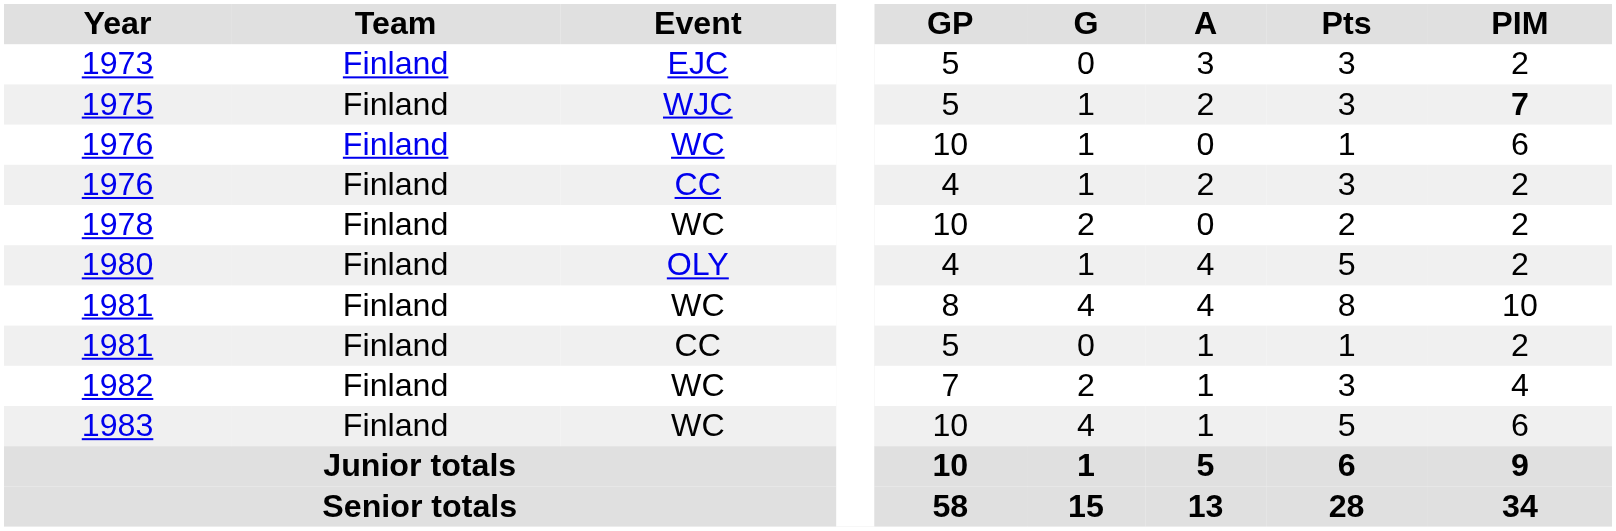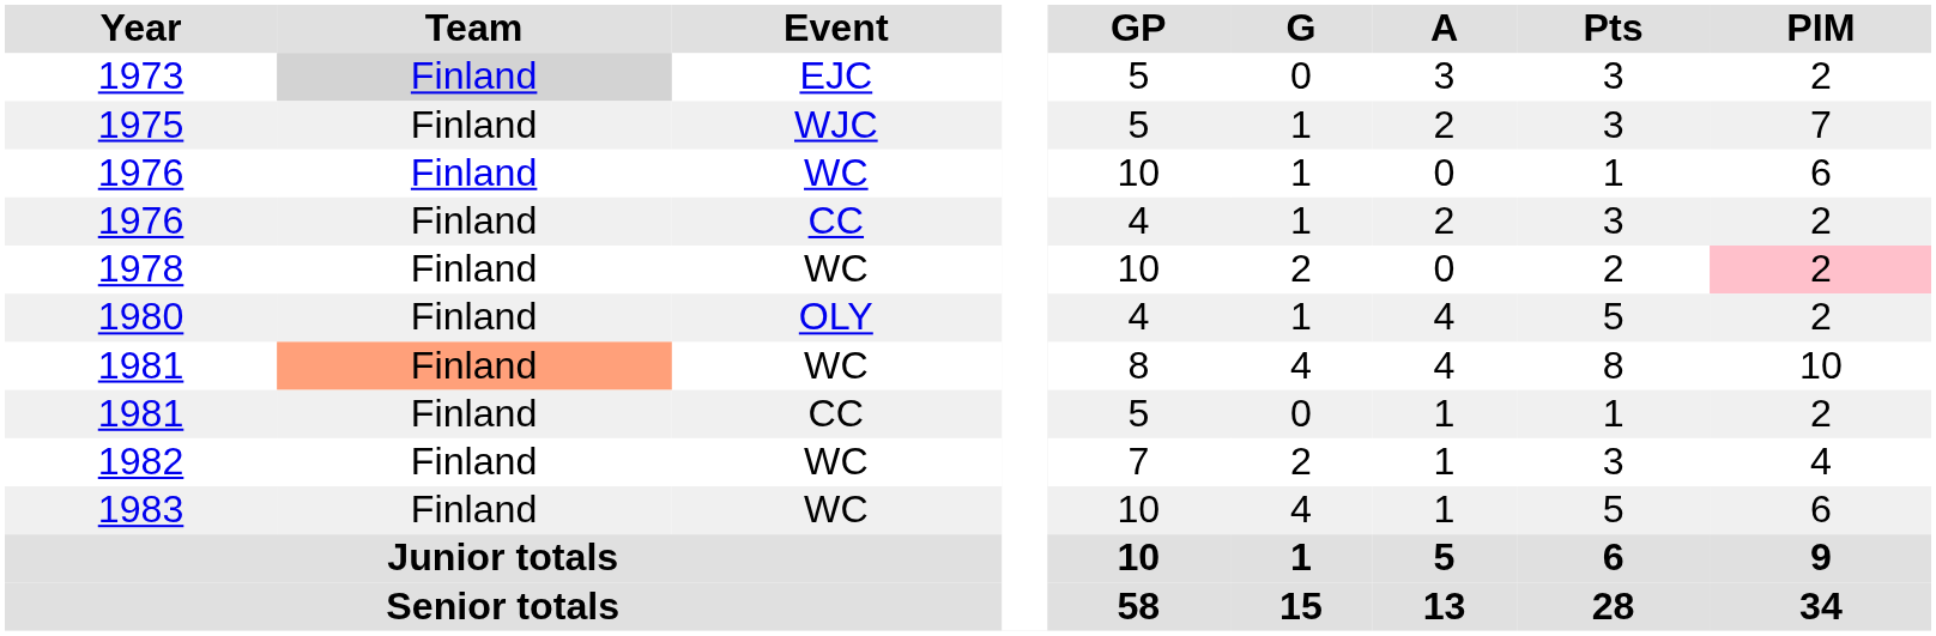1973 | Team: no background -> lightgrey background
1975 | PIM: bold -> normal
1978 | PIM: no background -> pink background
1981 / WC | Team: no background -> lightsalmon background
